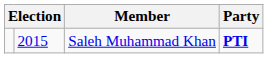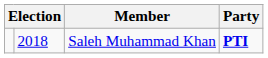Saleh Muhammad Khan | column 2: 2015 -> 2018
